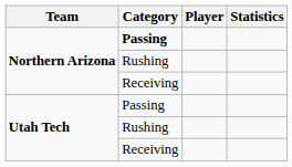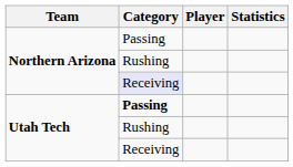Northern Arizona / Passing | Category: bold -> normal
Northern Arizona / Receiving | Category: no background -> lavender background
Utah Tech / Passing | Category: normal -> bold
